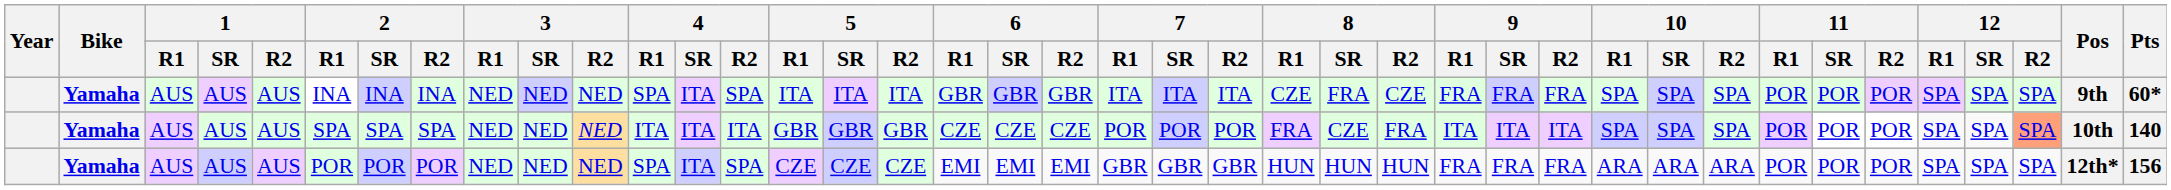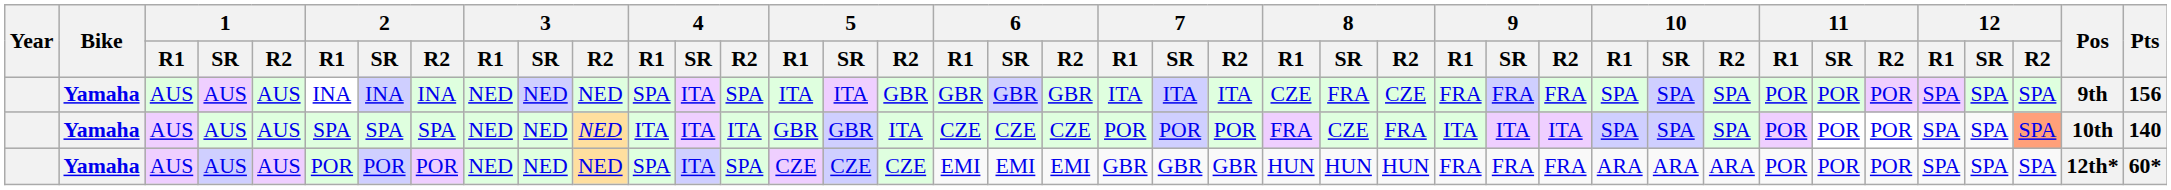row 3 | 5 / R2: ITA -> GBR
row 3 | Pts: 60* -> 156
row 4 | 5 / R2: GBR -> ITA
row 5 | Pts: 156 -> 60*
